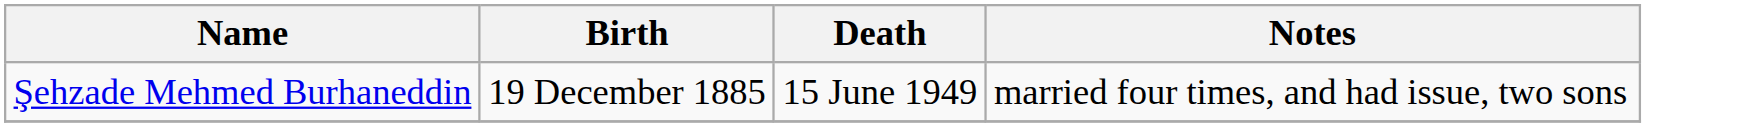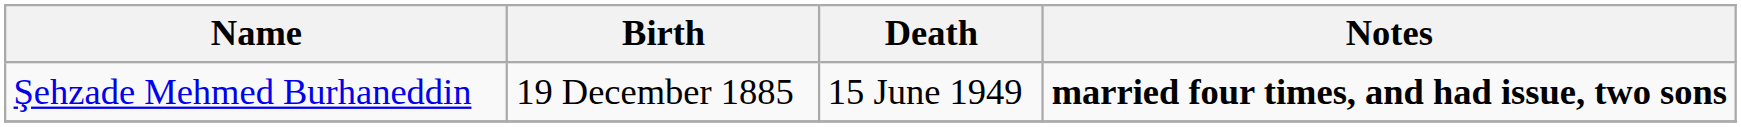Şehzade Mehmed Burhaneddin | Notes: normal -> bold
